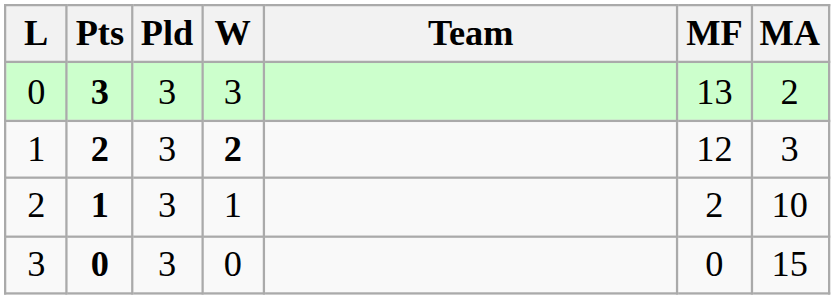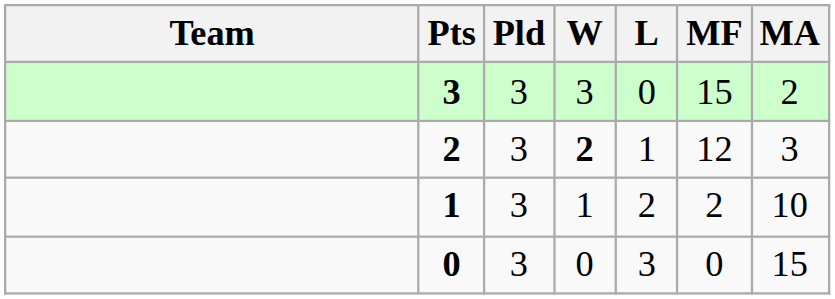columns swapped: Team <-> L
row 2 | MF: 13 -> 15
